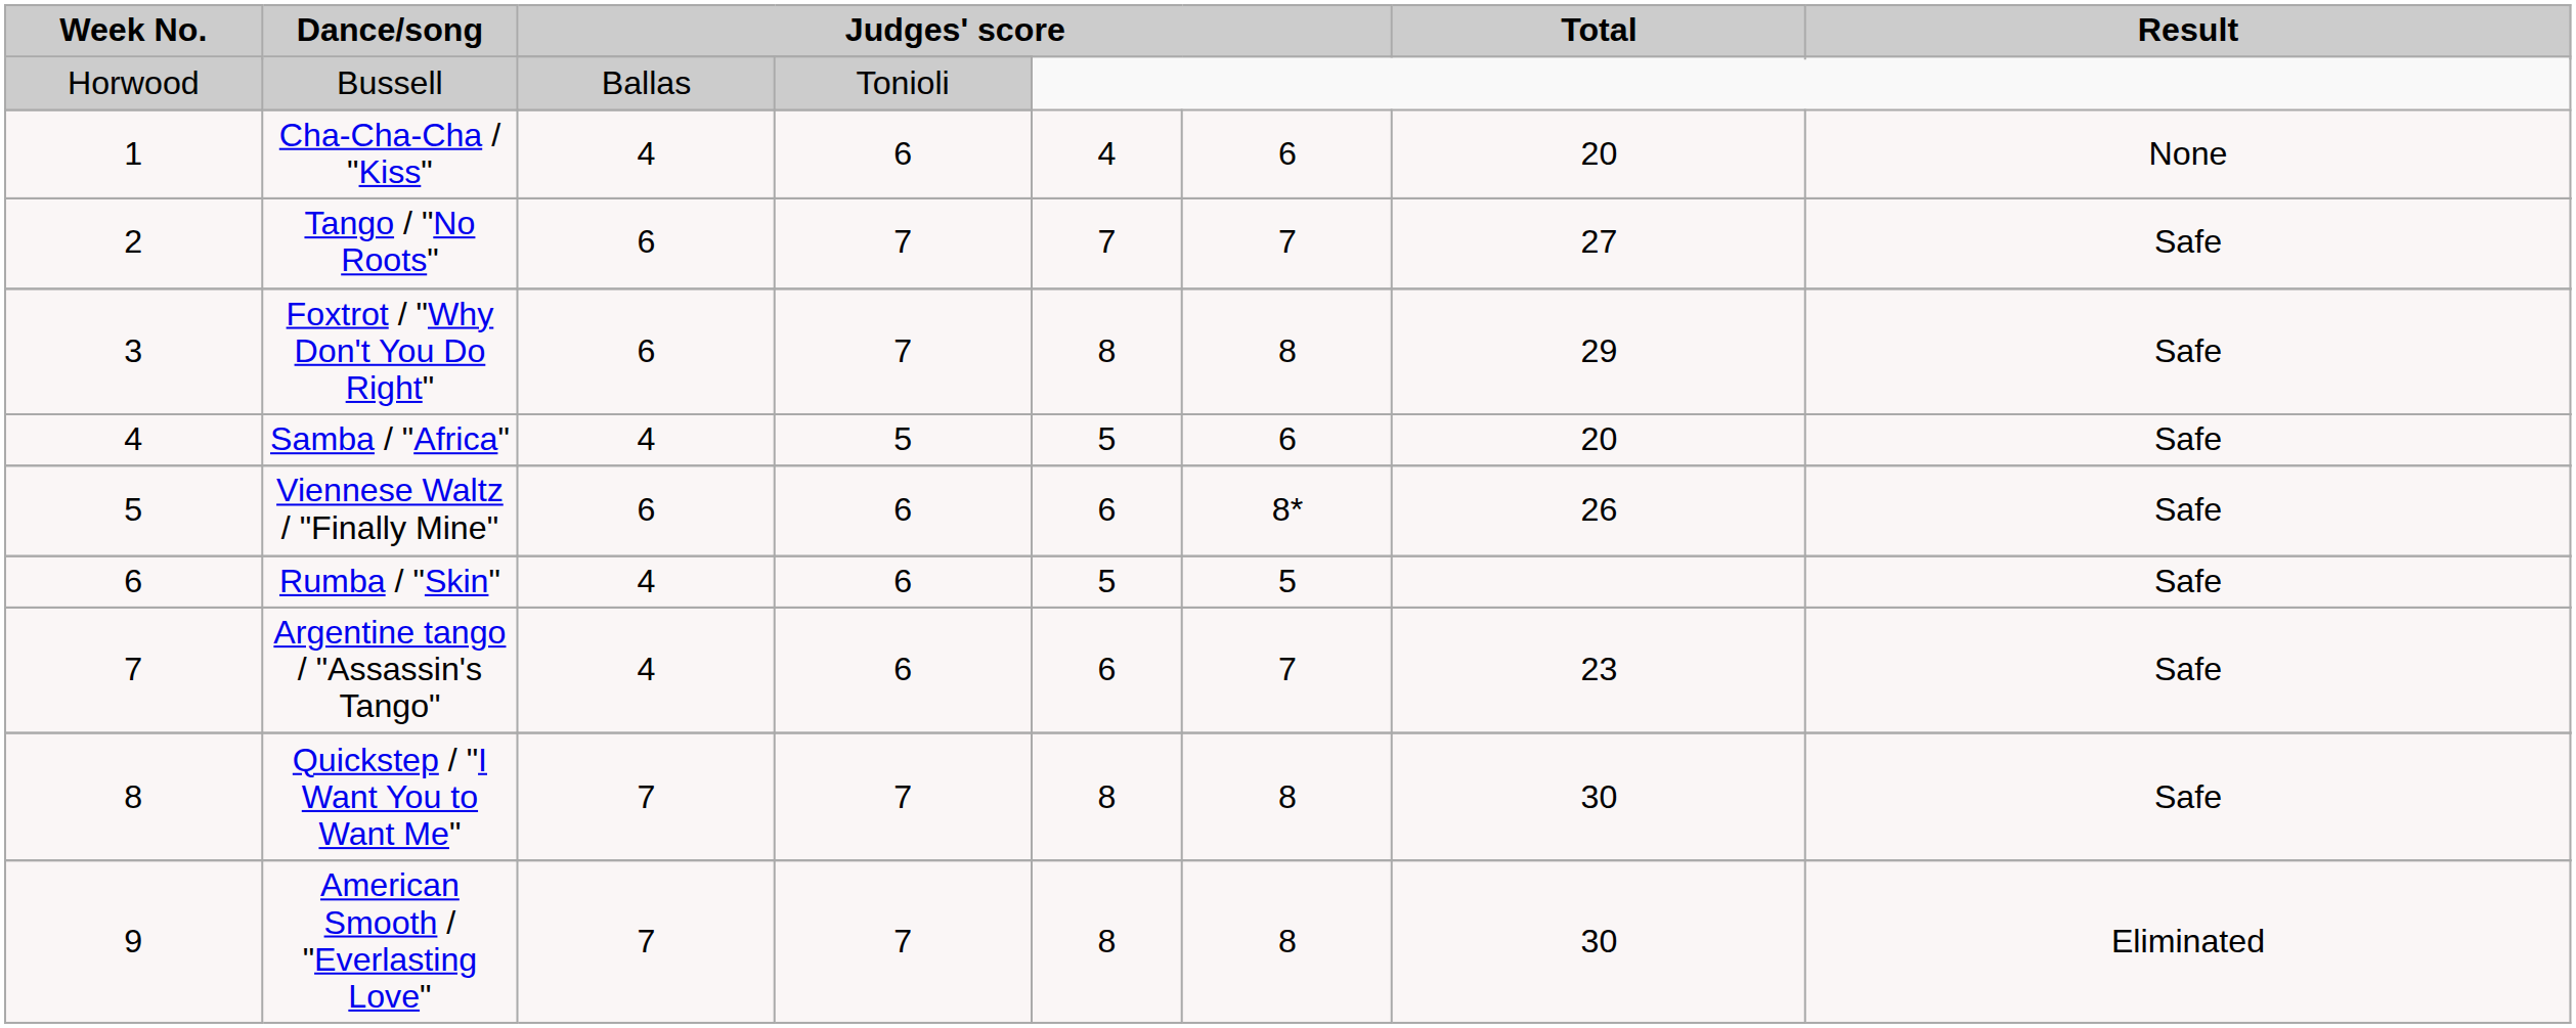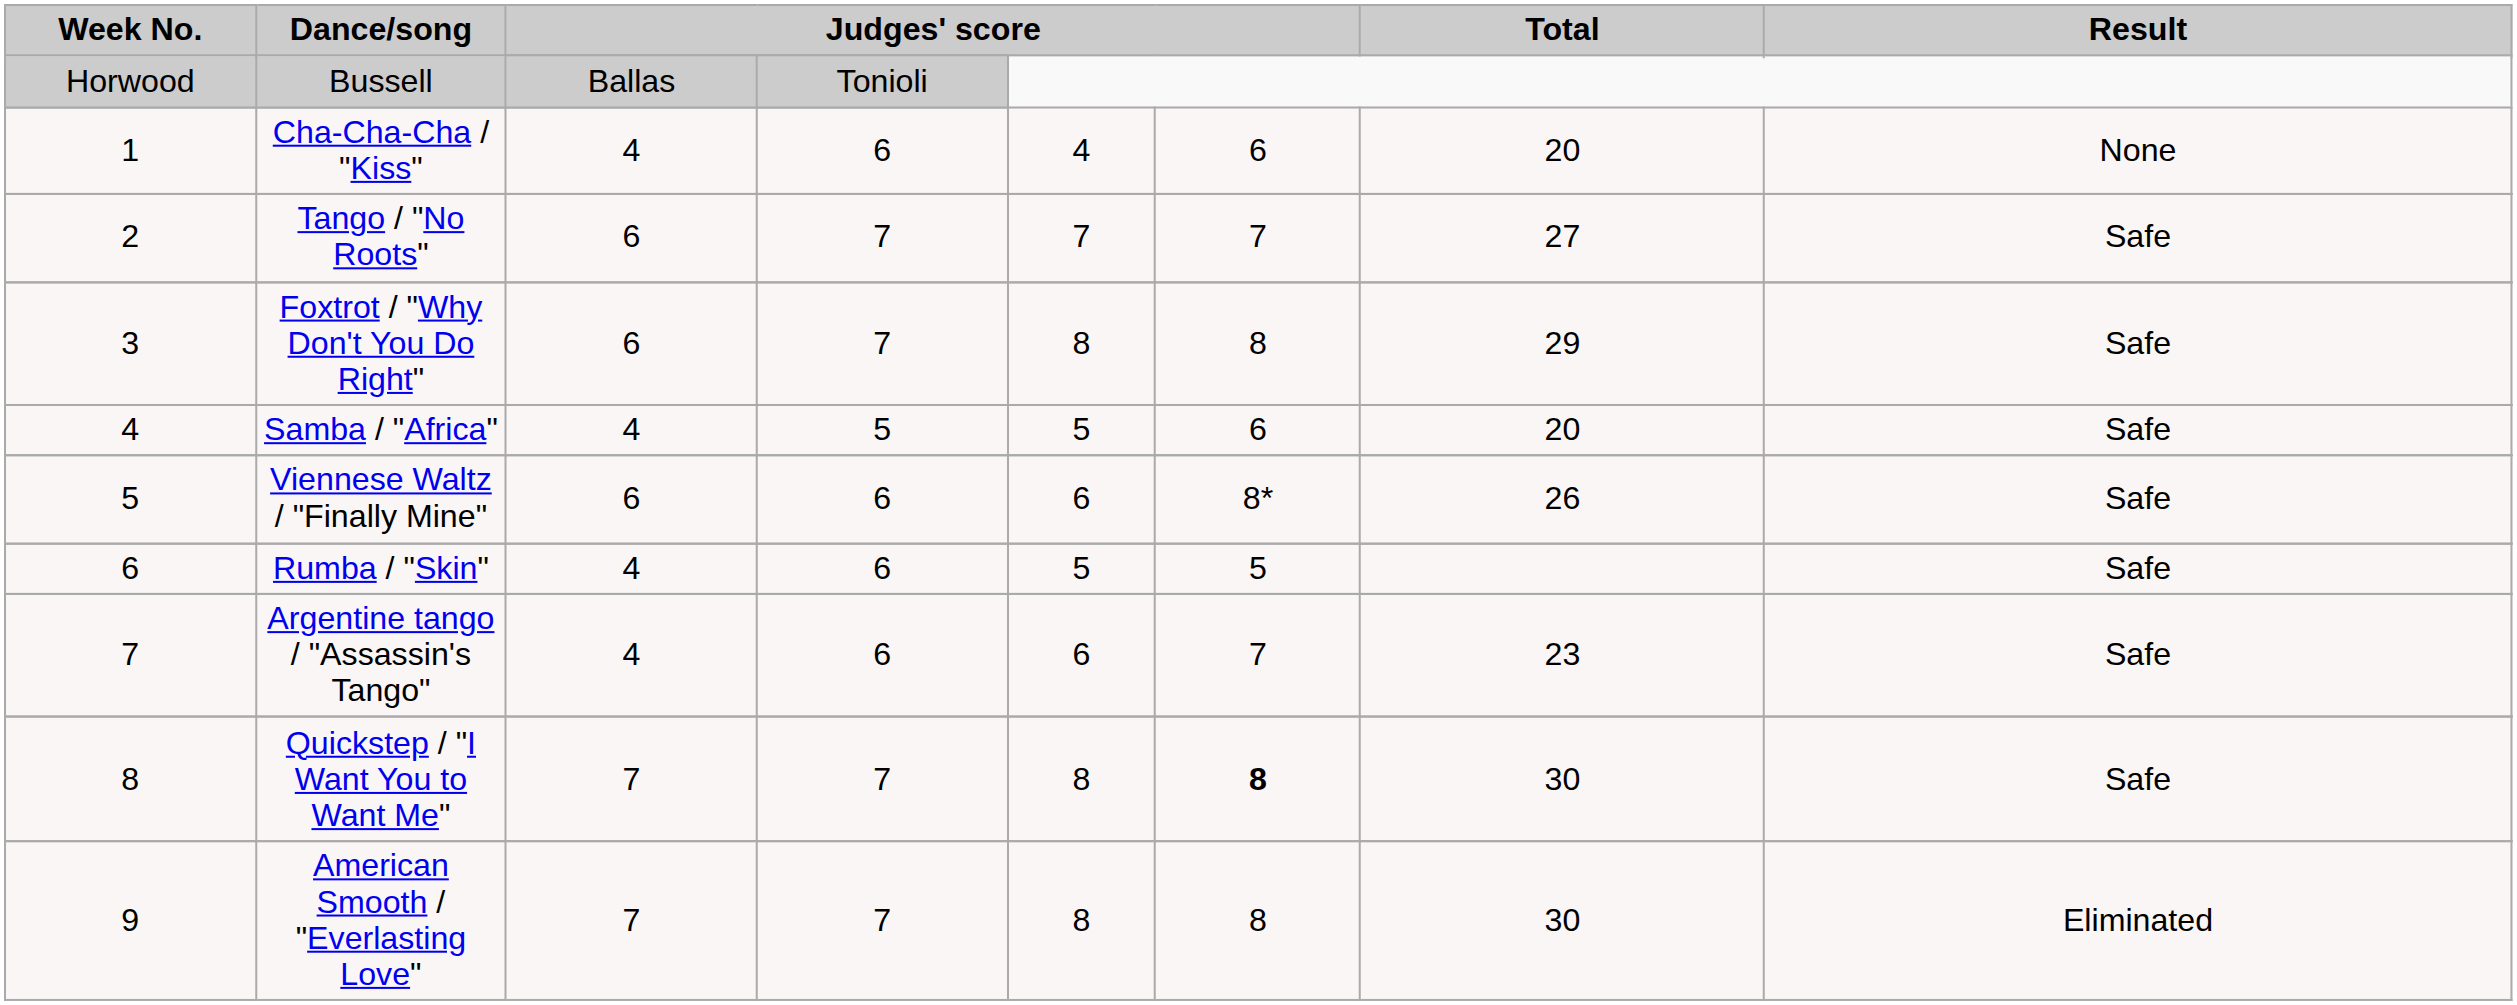Quickstep / "I Want You to Want Me" | column 6: normal -> bold
